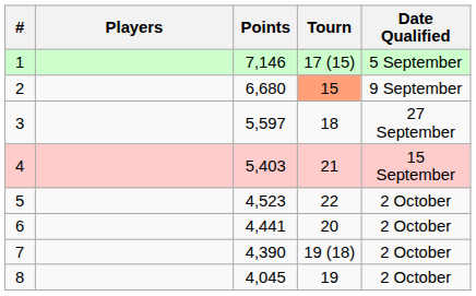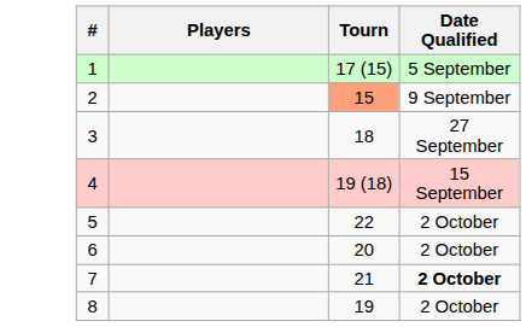- column: Points | 7,146 | 6,680 | 5,597 | 5,403 | 4,523 | 4,441 | 4,390 | 4,045
4 | Tourn: 21 -> 19 (18)
7 | Tourn: 19 (18) -> 21
7 | Date Qualified: normal -> bold
